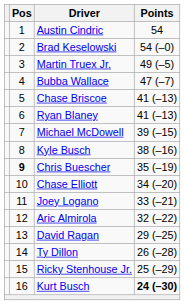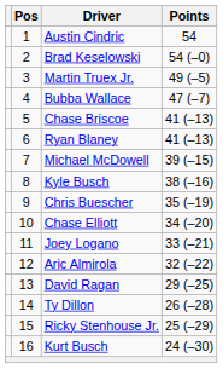Chris Buescher | Pos: bold -> normal
Kurt Busch | Points: bold -> normal
